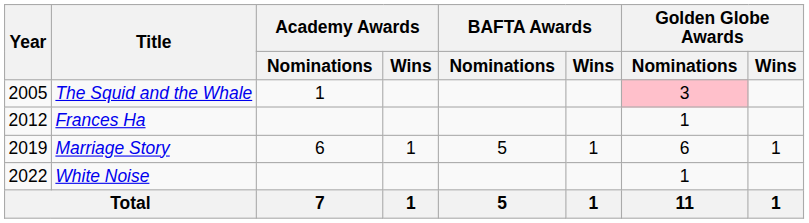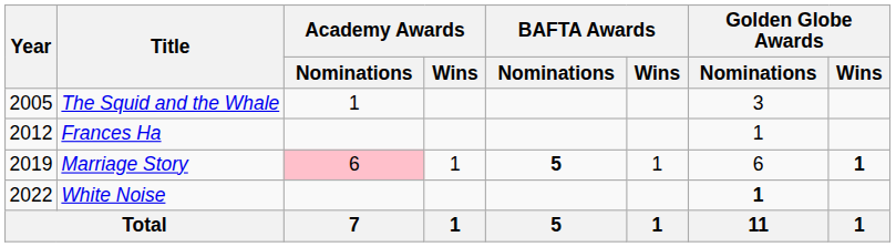The Squid and the Whale | Golden Globe Awards / Nominations: pink background -> no background
Marriage Story | Academy Awards / Nominations: no background -> pink background
Marriage Story | BAFTA Awards / Nominations: normal -> bold
Marriage Story | Golden Globe Awards / Wins: normal -> bold
White Noise | Golden Globe Awards / Nominations: normal -> bold
